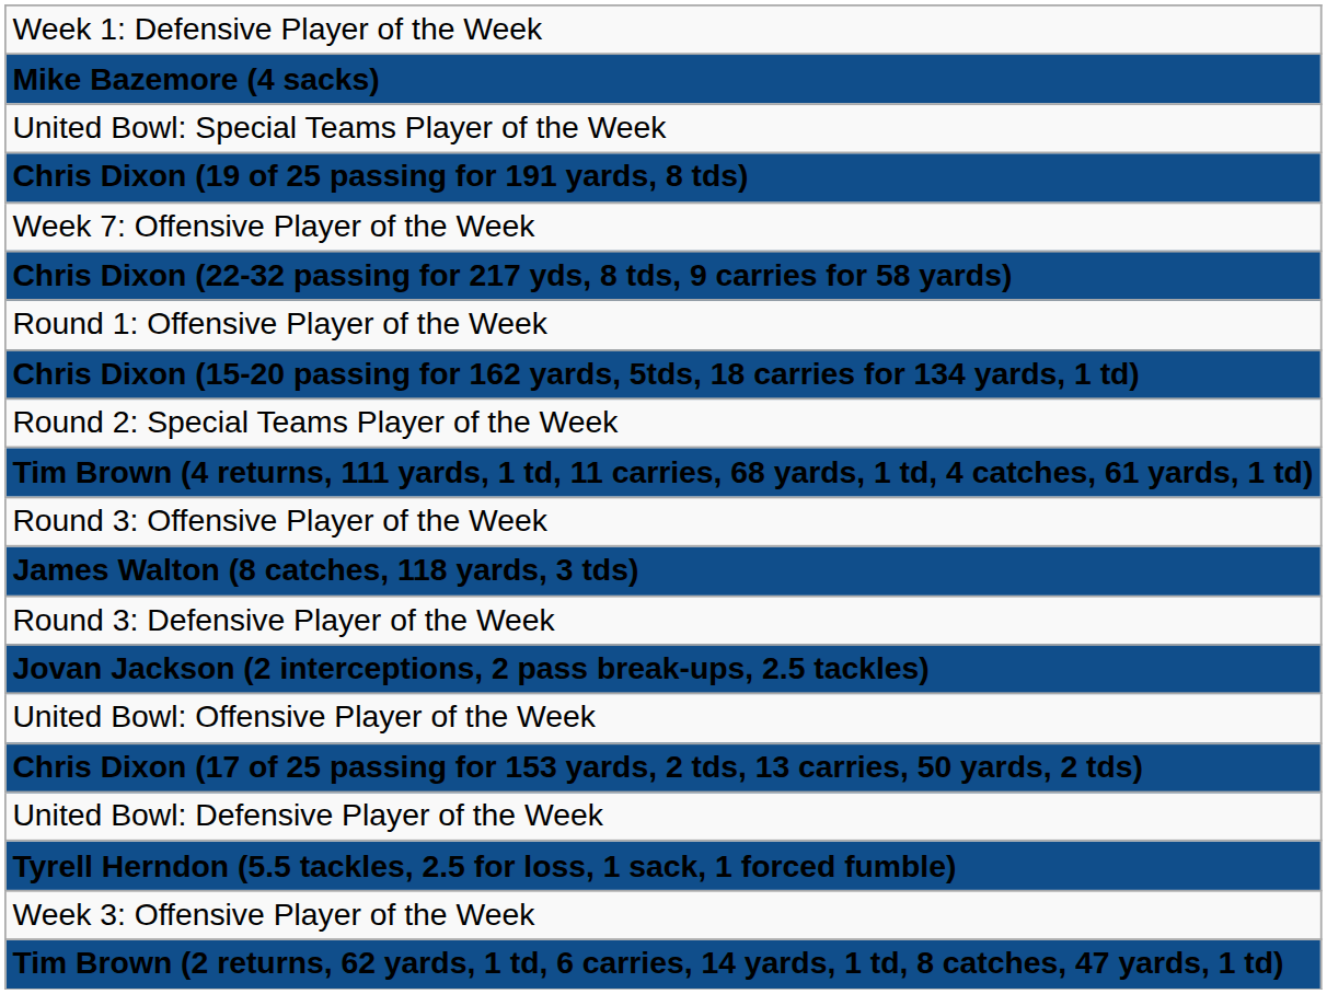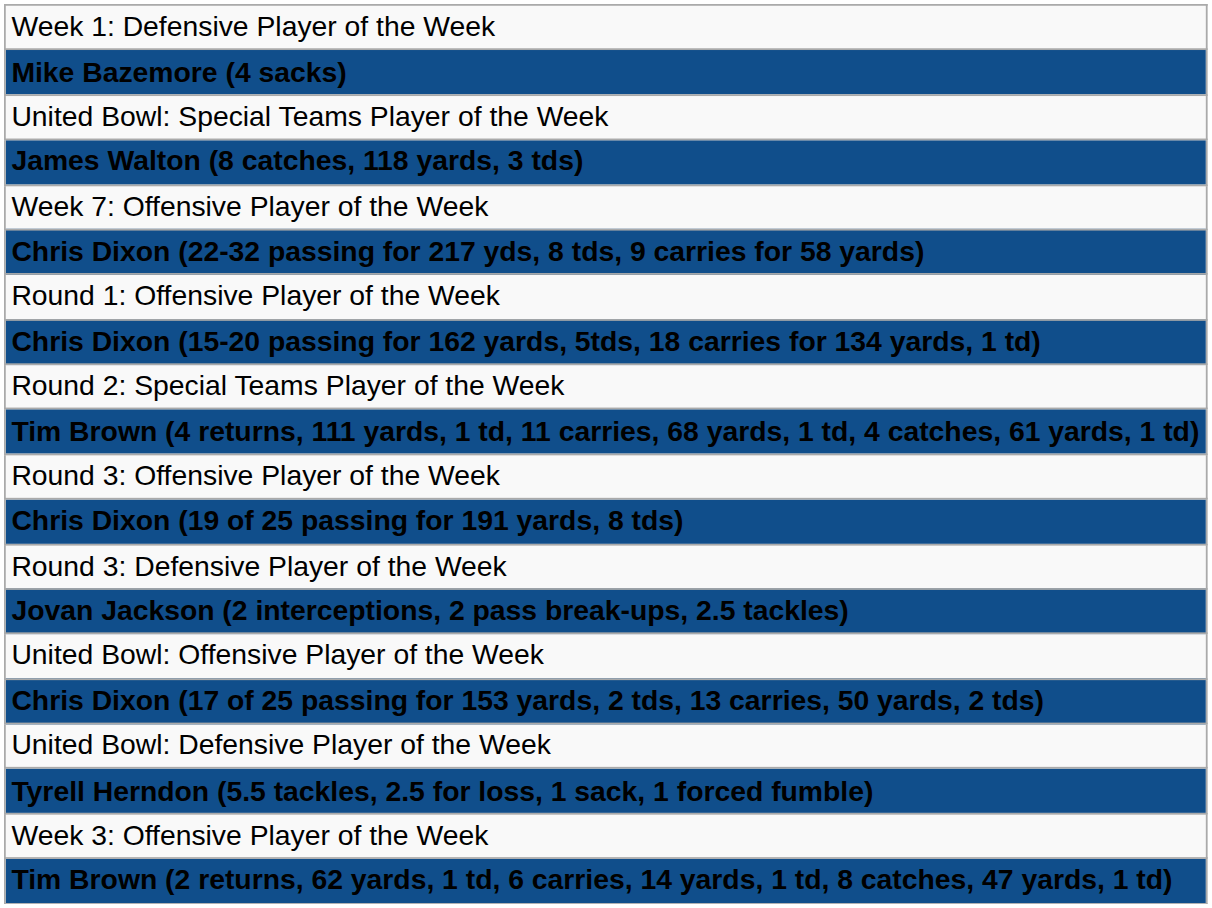row 4 | column 1: Chris Dixon (19 of 25 passing for 191 yards, 8 tds) -> James Walton (8 catches, 118 yards, 3 tds)
row 12 | column 1: James Walton (8 catches, 118 yards, 3 tds) -> Chris Dixon (19 of 25 passing for 191 yards, 8 tds)
